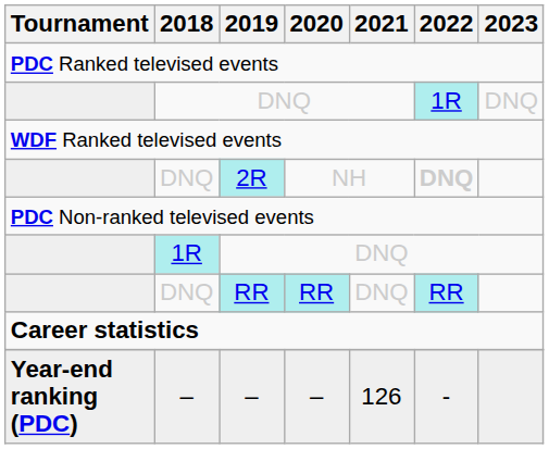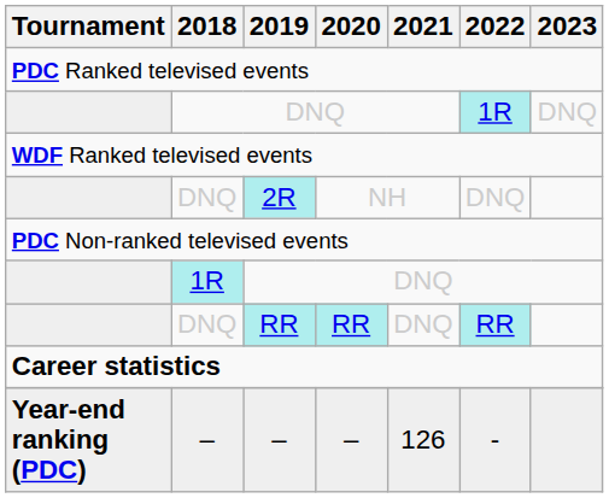2R | 2022: bold -> normal
